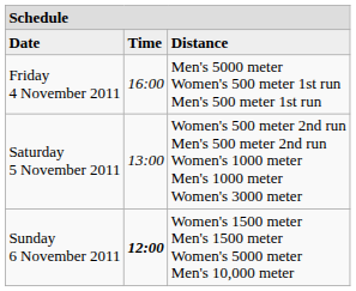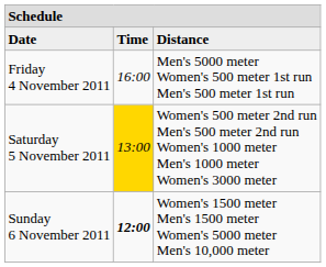Saturday 5 November 2011 | column 2: no background -> gold background
